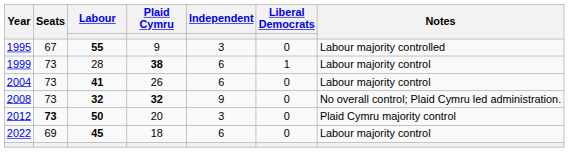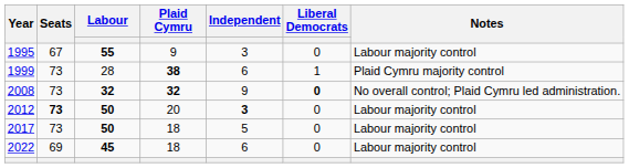1995 | Notes: Labour majority controlled -> Labour majority control
1999 | Notes: Labour majority control -> Plaid Cymru majority control
- row: 2004 | 73 | 41 | 26 | 6 | 0 | Labour majority control
2008 | Liberal Democrats: normal -> bold
2012 | Independent: normal -> bold
2012 | Notes: Plaid Cymru majority control -> Labour majority control
+ row: 2017 | 73 | 50 | 18 | 5 | 0 | Labour majority control
